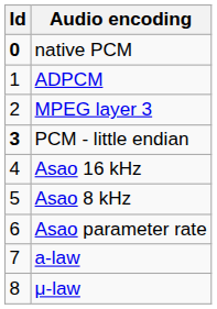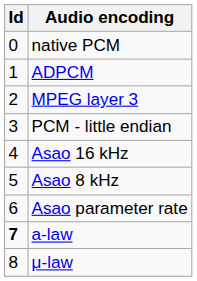native PCM | Id: bold -> normal
PCM - little endian | Id: bold -> normal
a-law | Id: normal -> bold
